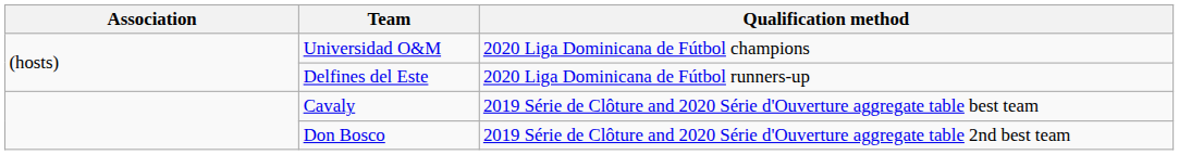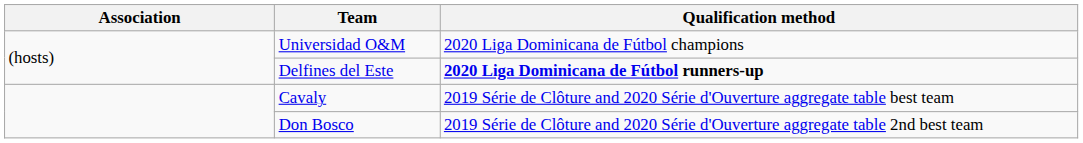Delfines del Este | Qualification method: normal -> bold
